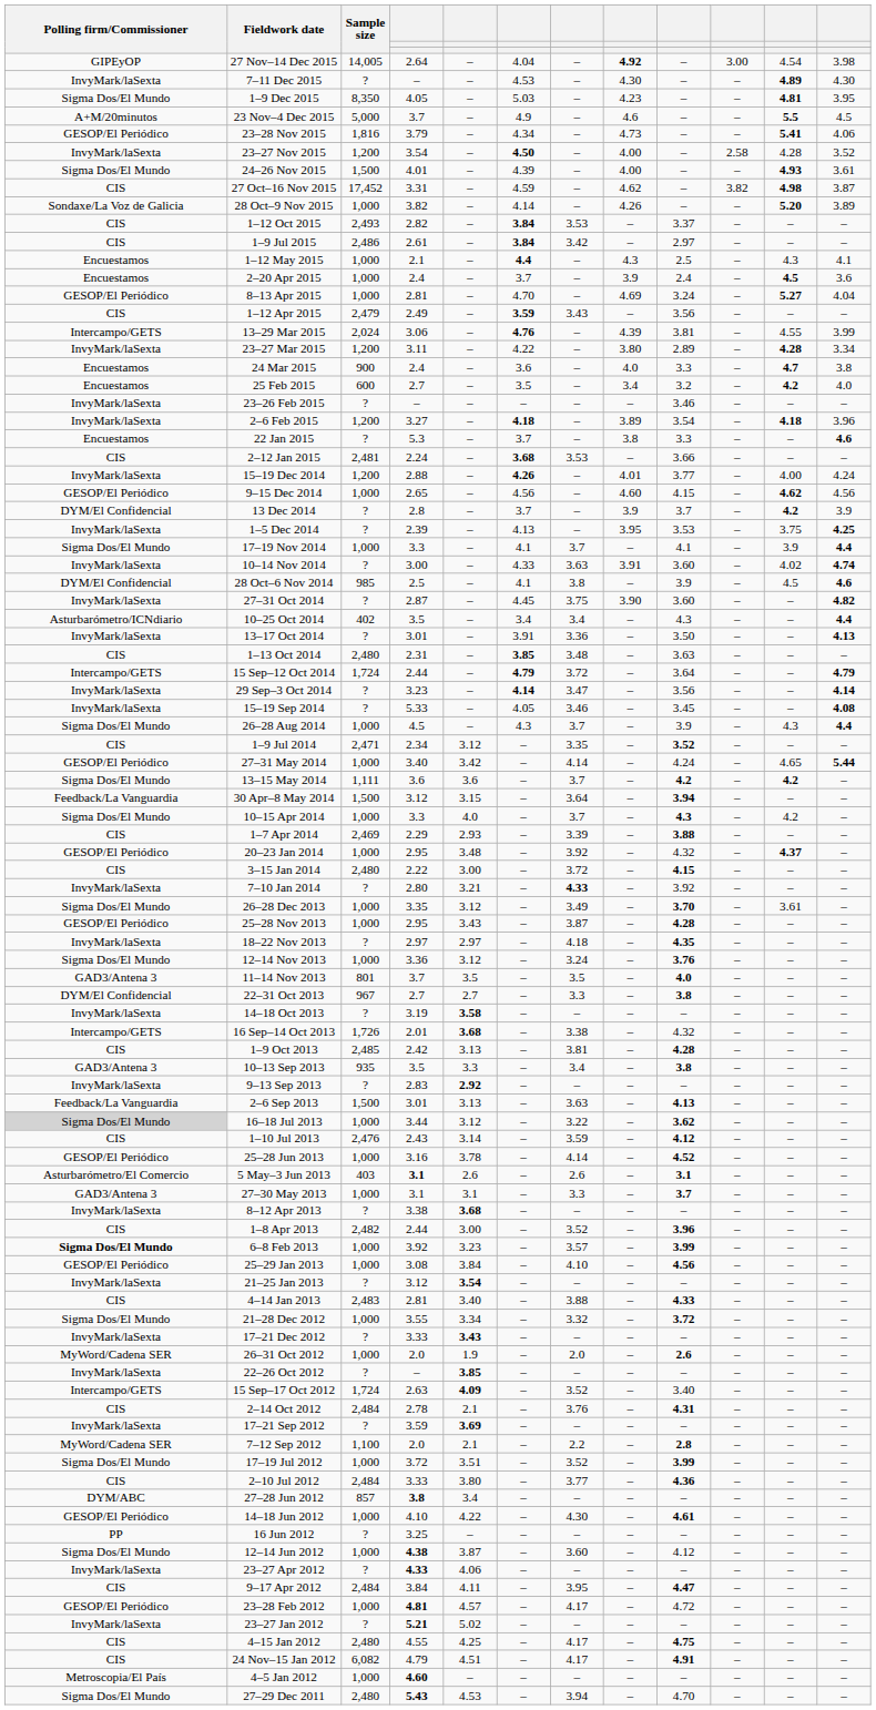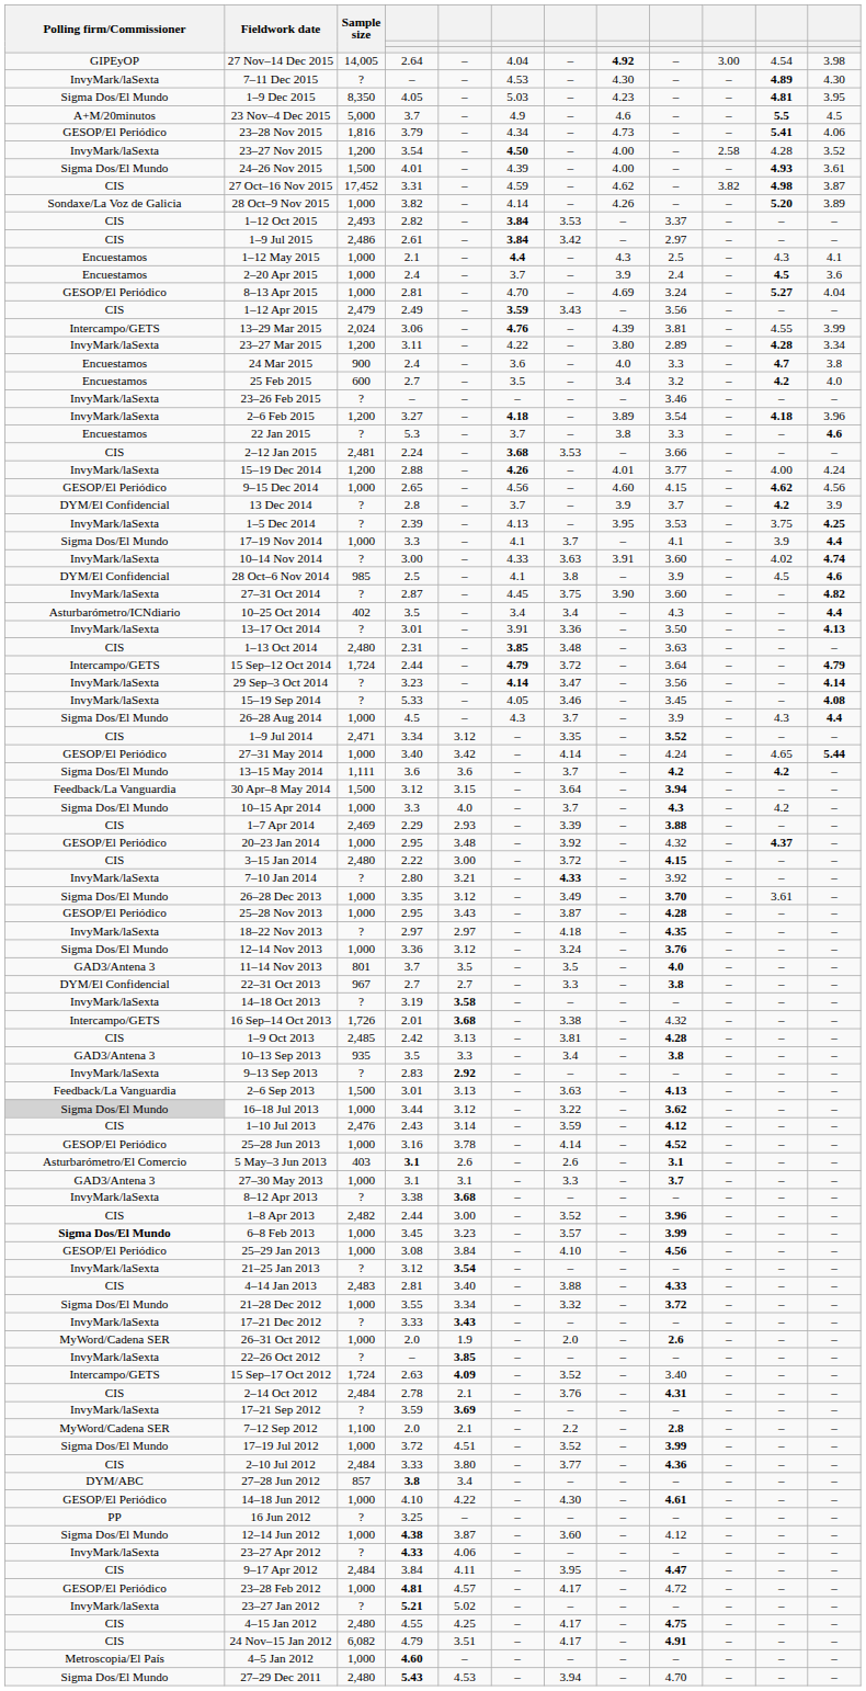1–9 Jul 2014 | column 4: 2.34 -> 3.34
6–8 Feb 2013 | column 4: 3.92 -> 3.45
17–19 Jul 2012 | column 5: 3.51 -> 4.51
24 Nov–15 Jan 2012 | column 5: 4.51 -> 3.51
